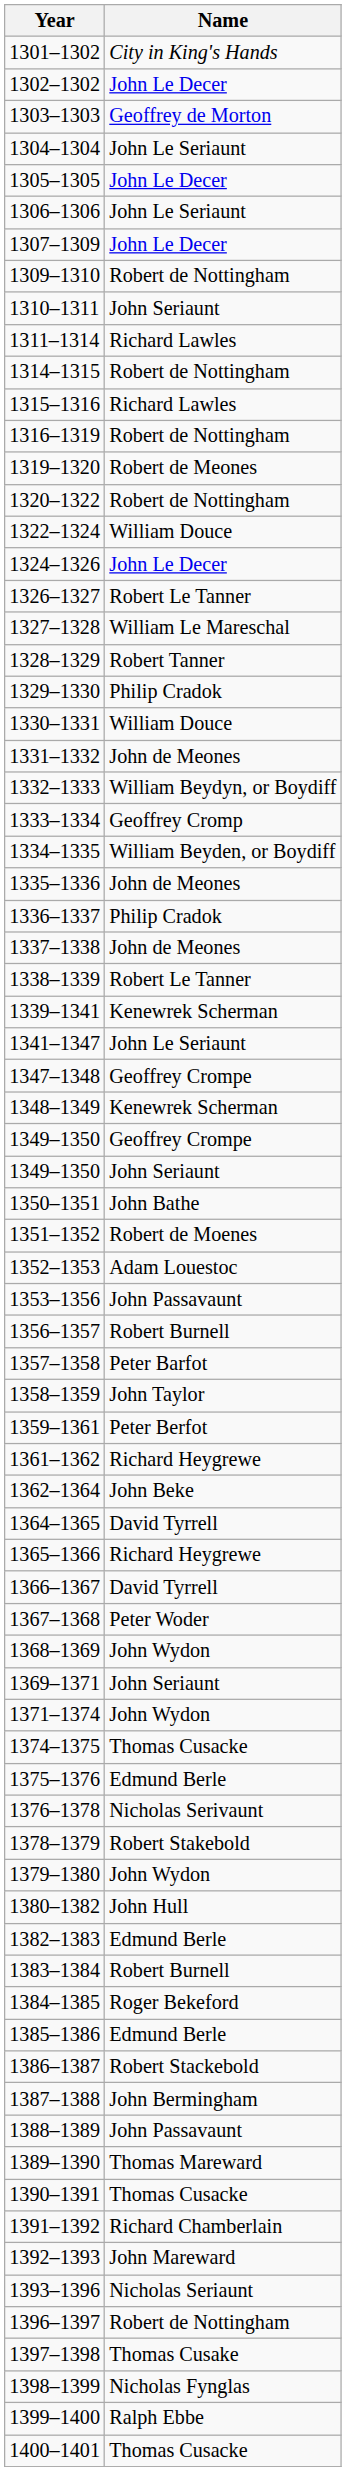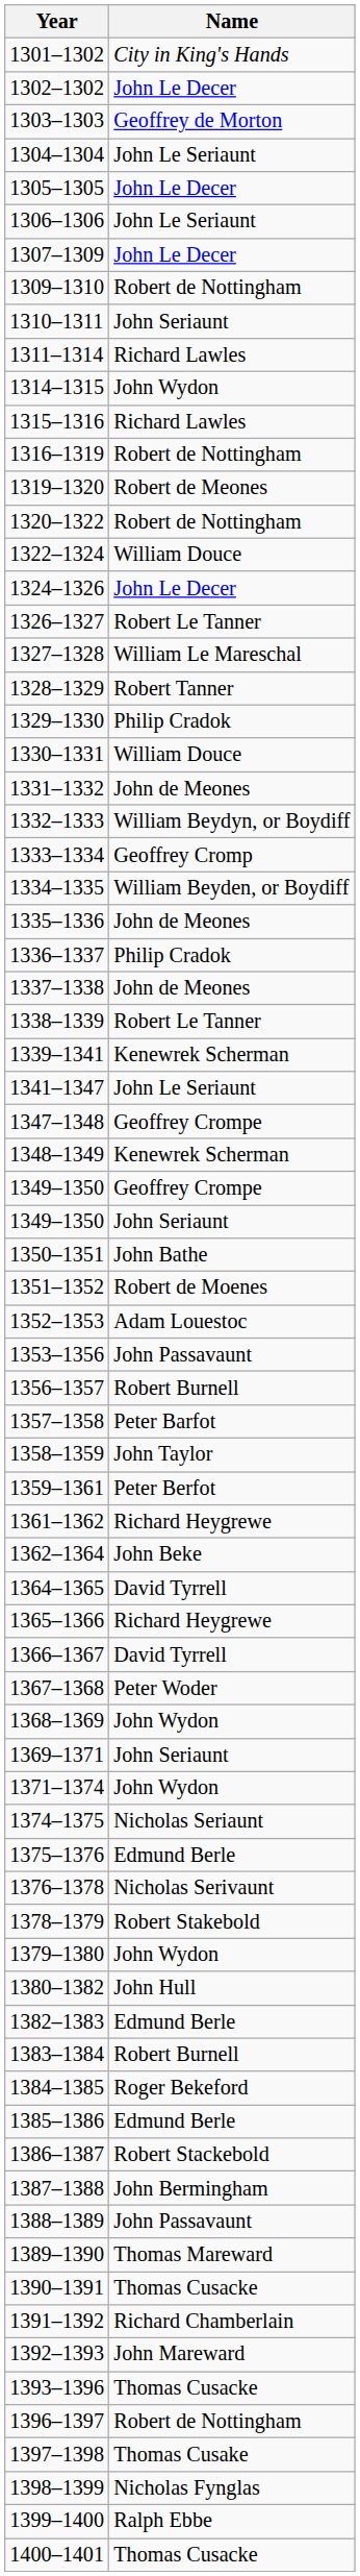row 12 | Name: Robert de Nottingham -> John Wydon
row 55 | Name: Thomas Cusacke -> Nicholas Seriaunt
row 72 | Name: Nicholas Seriaunt -> Thomas Cusacke
